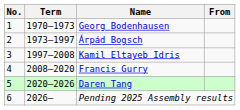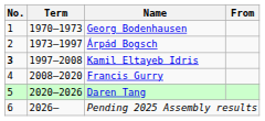Kamil Eltayeb Idris | No.: normal -> bold
